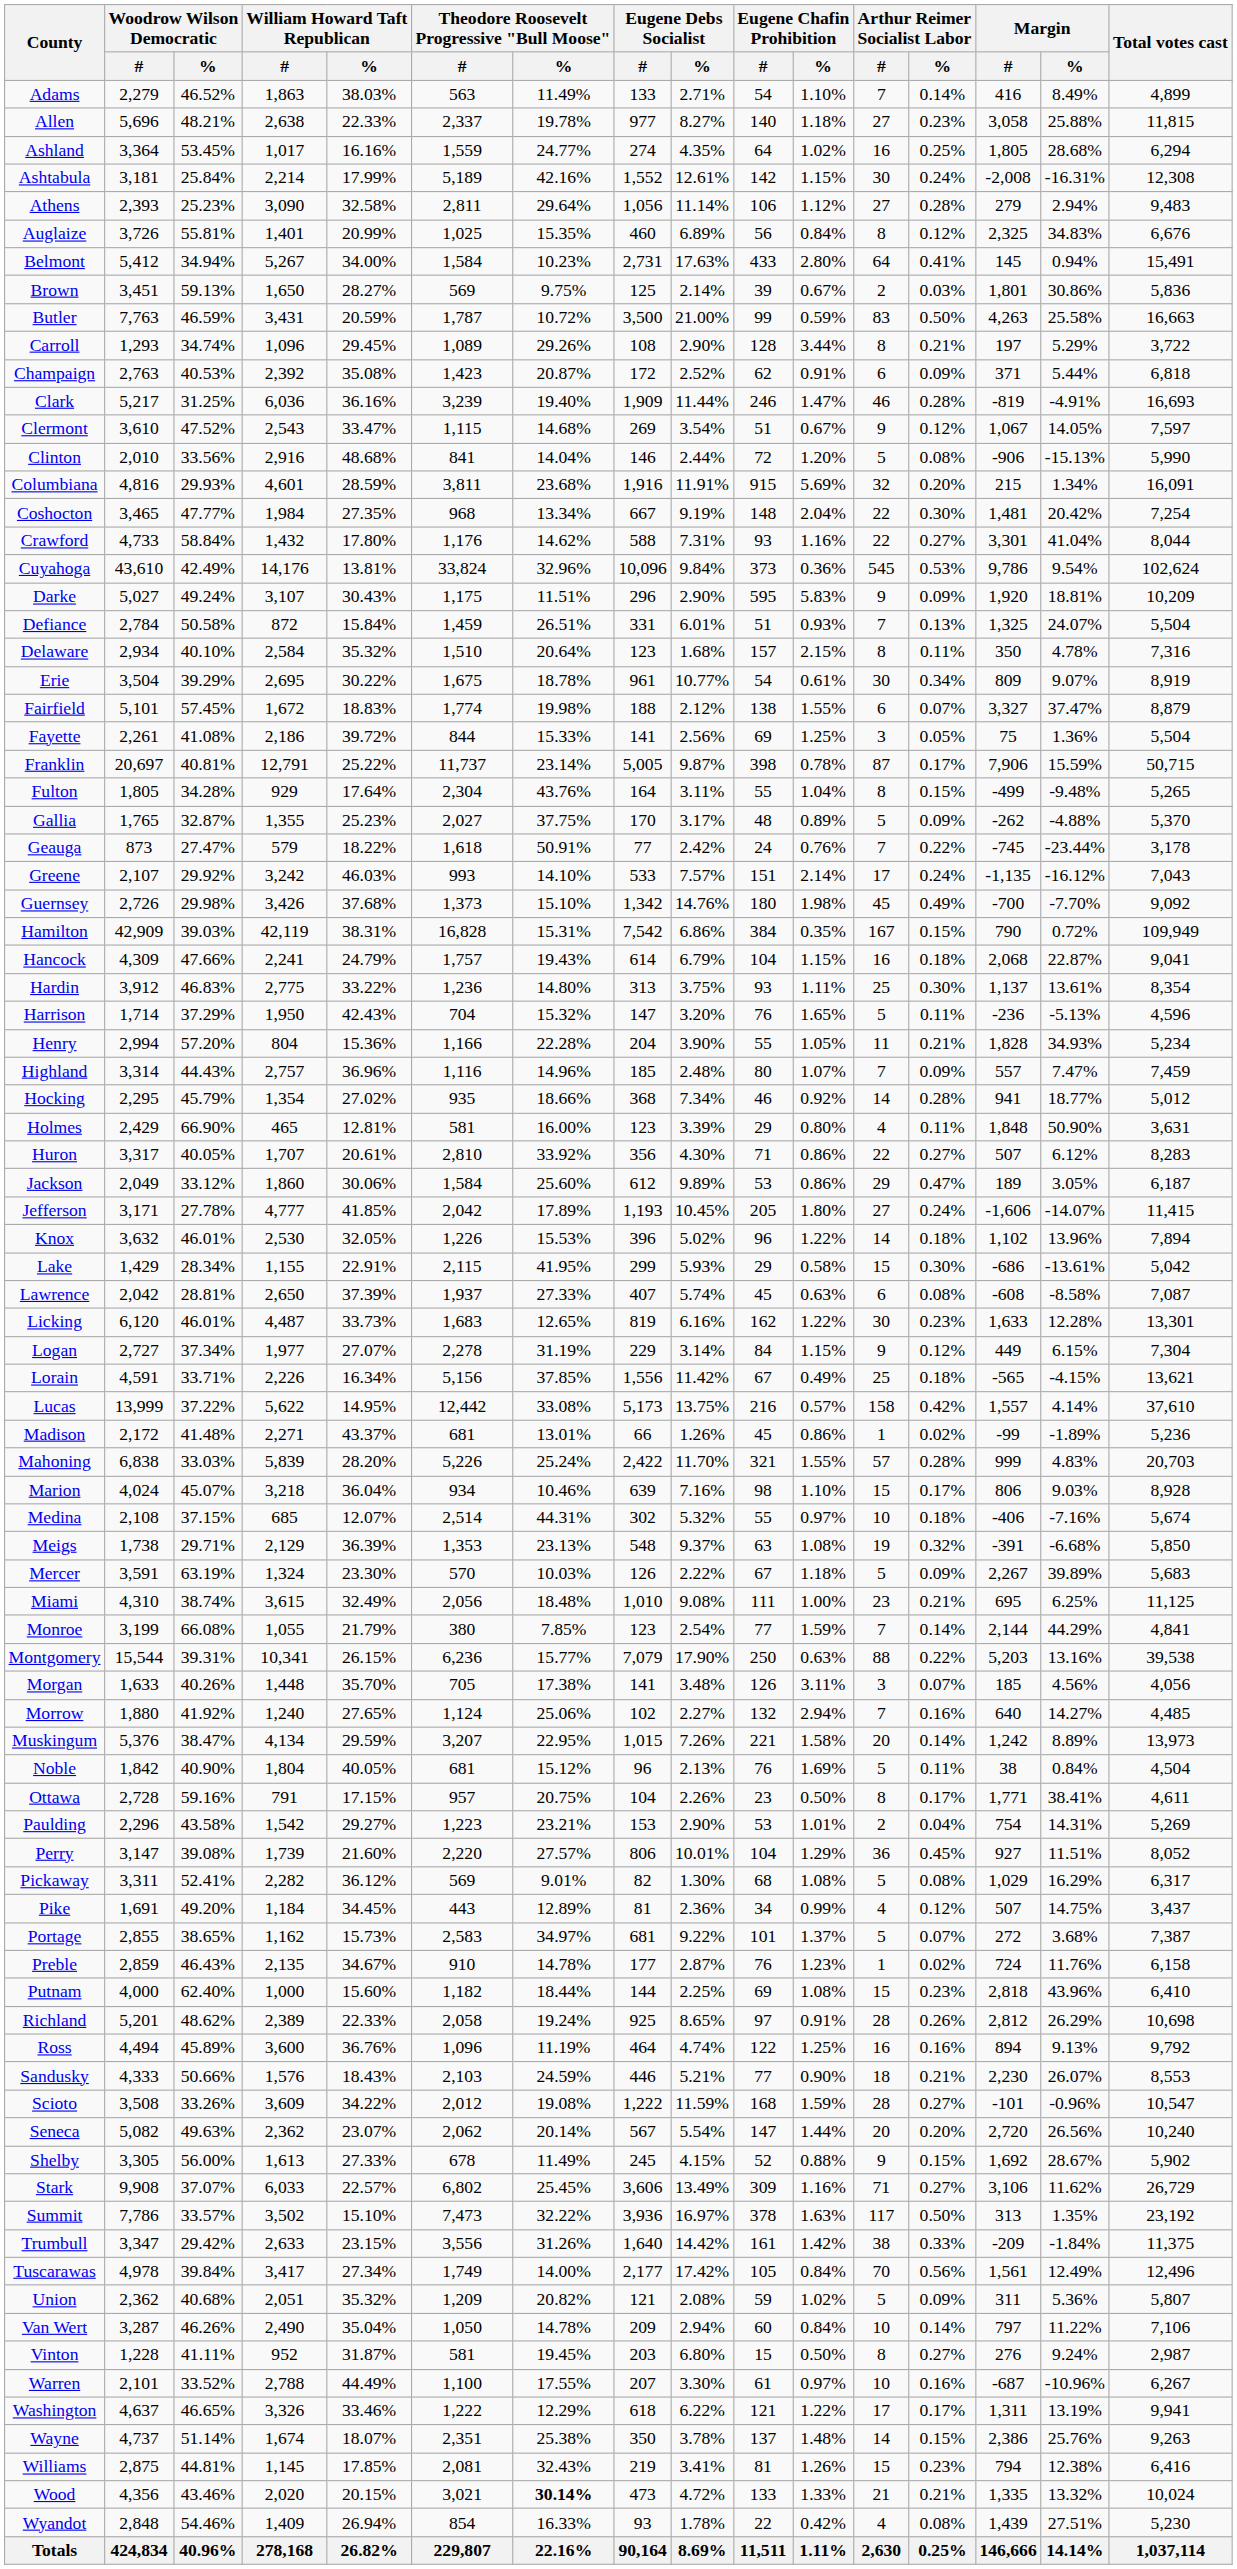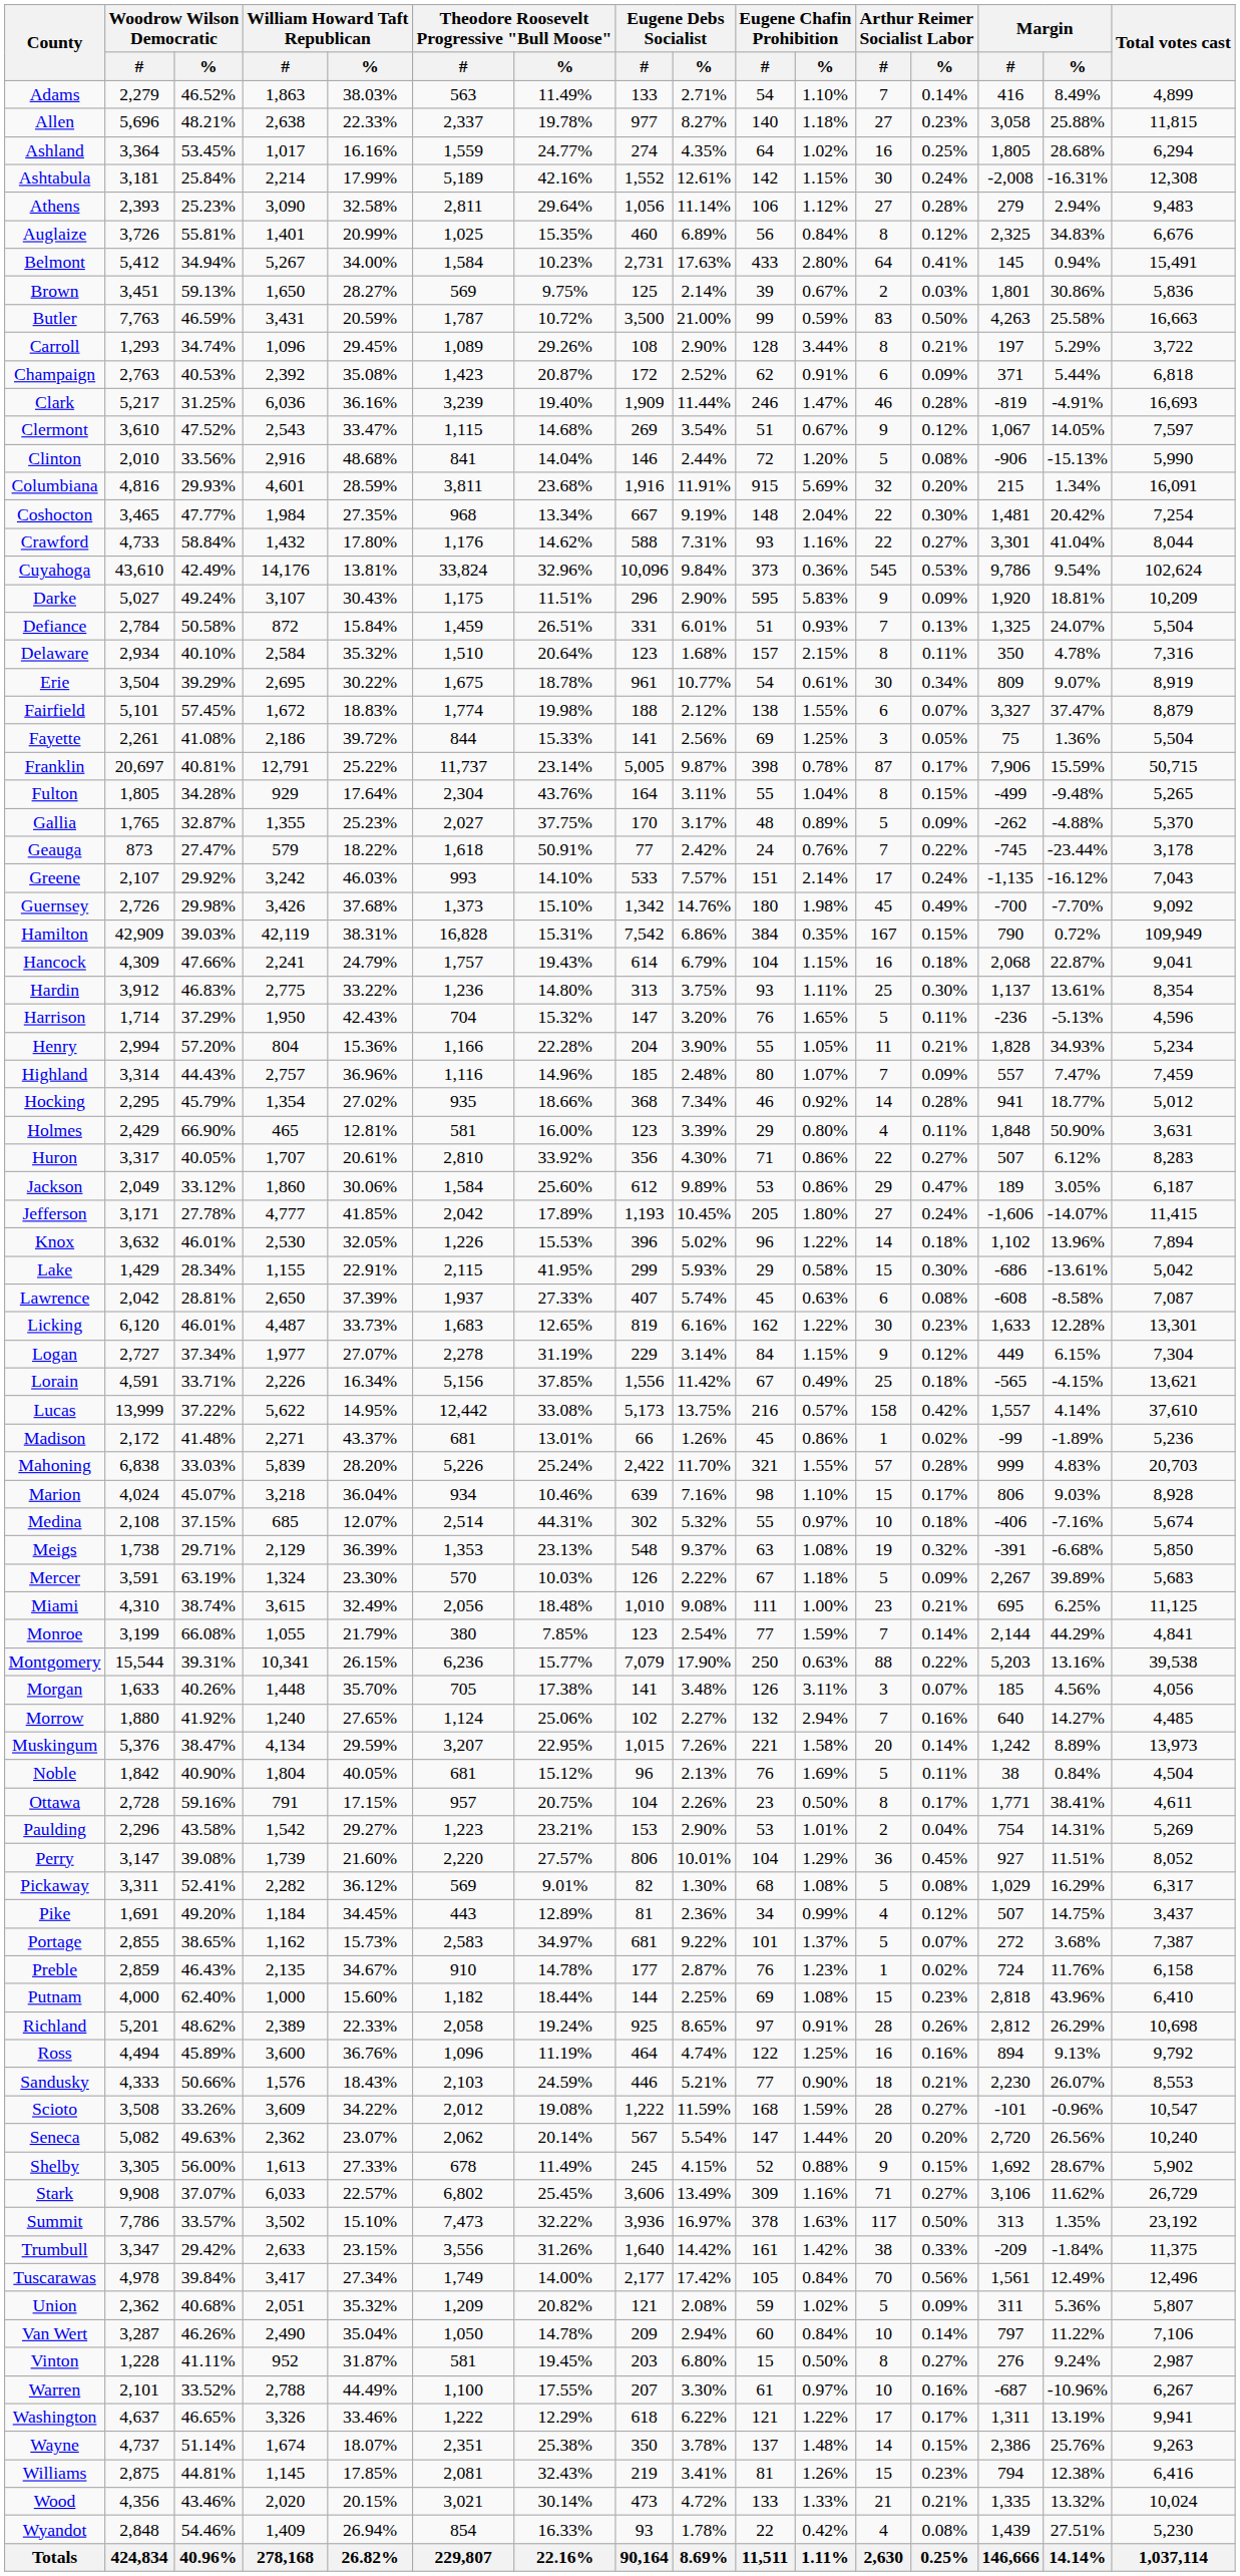Wood | Theodore Roosevelt Progressive "Bull Moose" / %: bold -> normal
